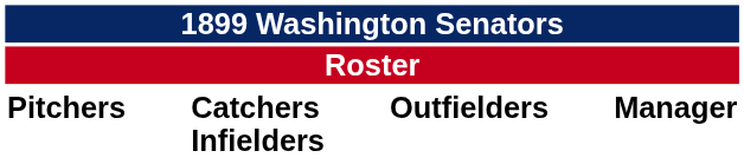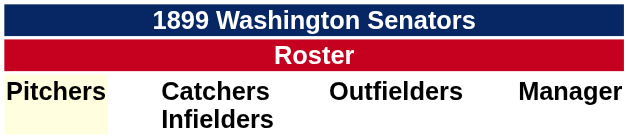Pitchers | column 1: no background -> lightyellow background
